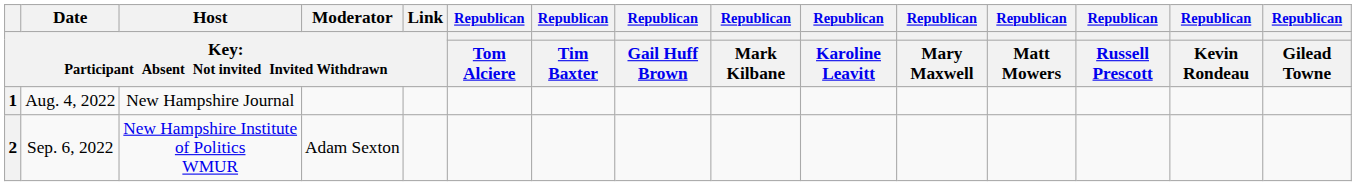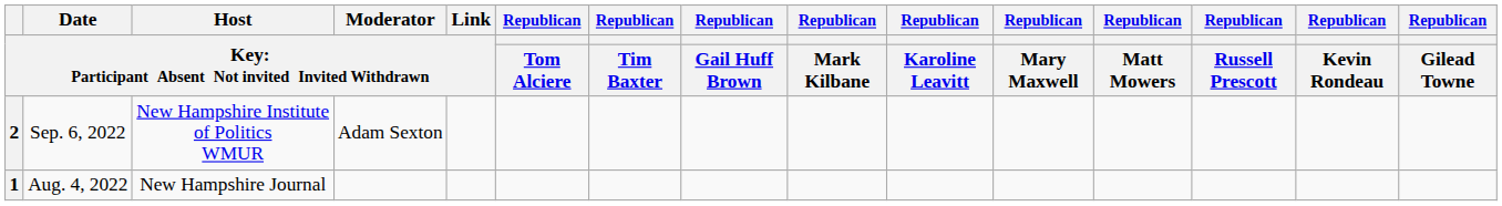rows swapped: 1 <-> 2
